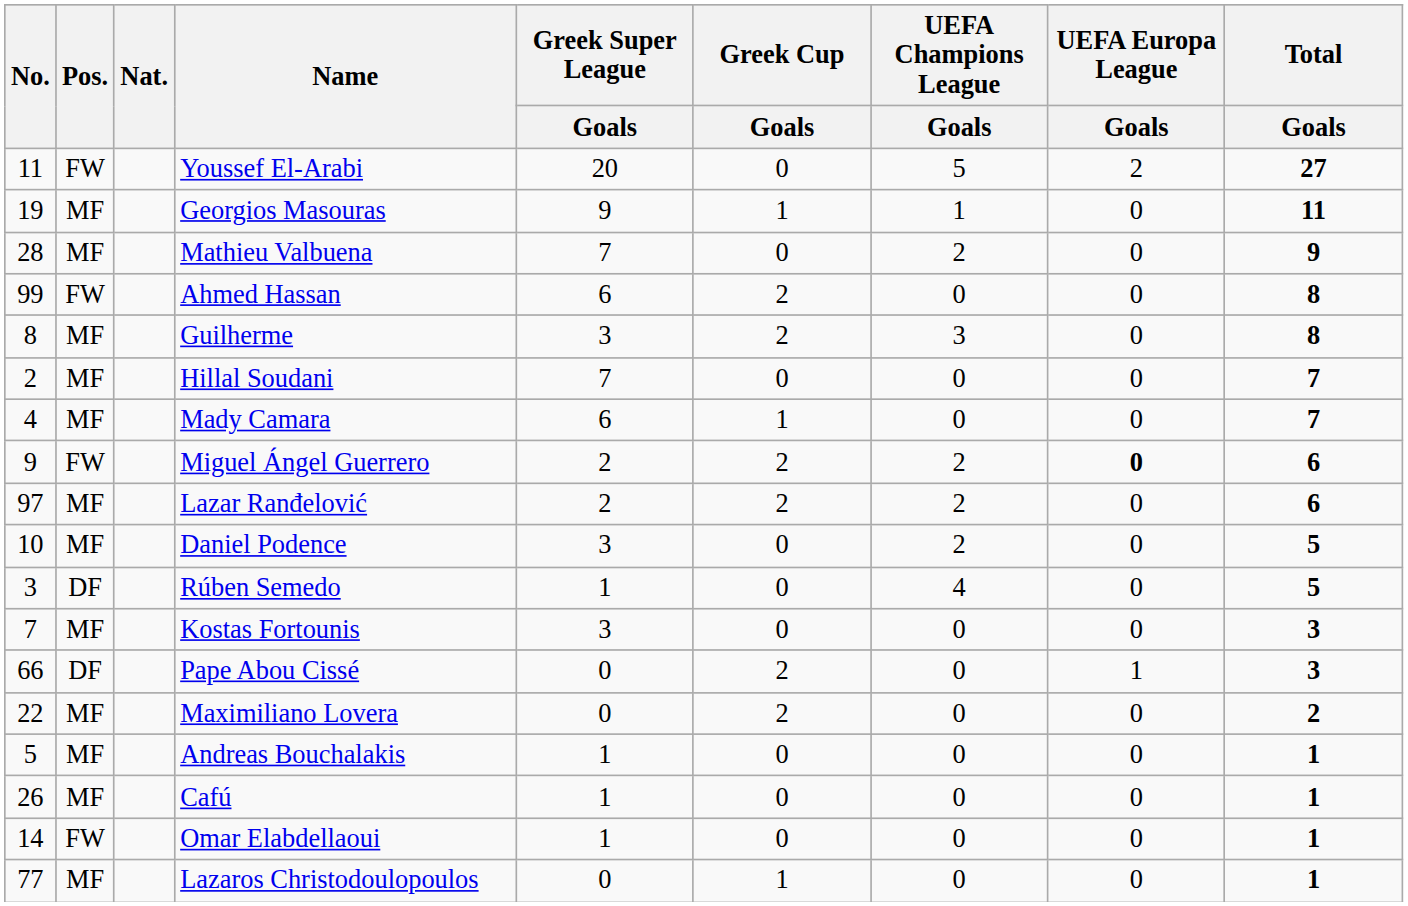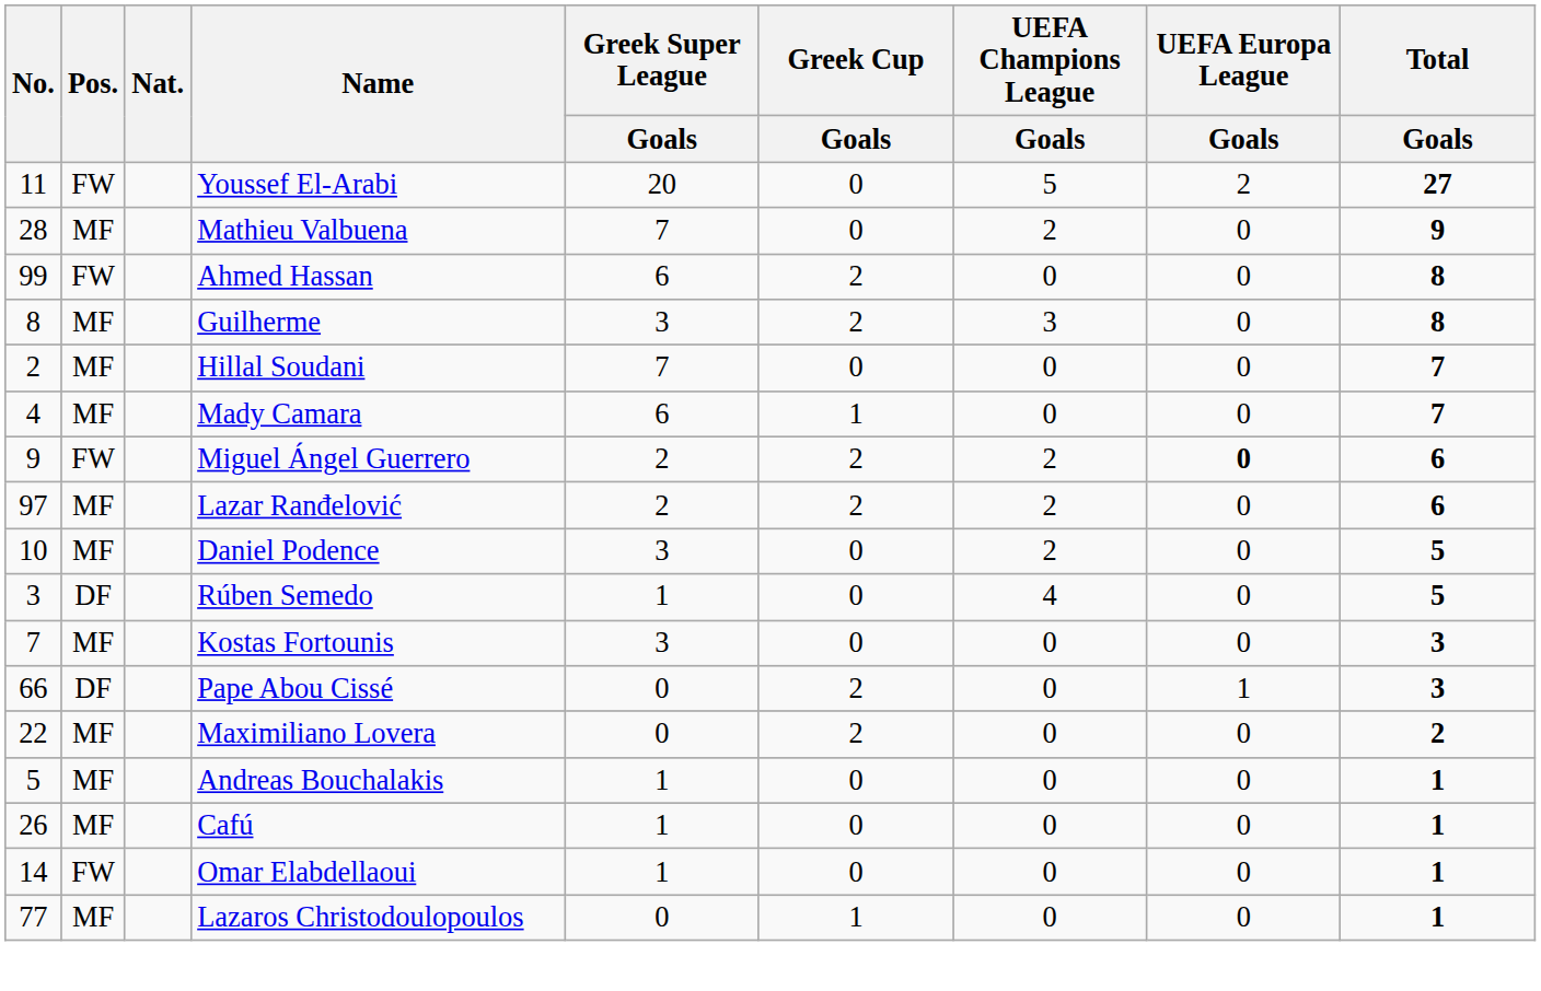- row: 19 | MF | Georgios Masouras | 9 | 1 | 1 | 0 | 11
